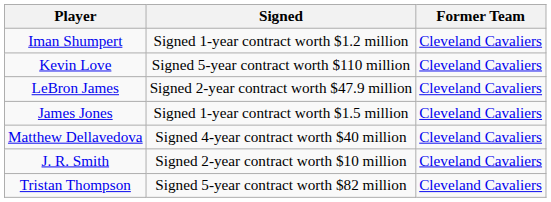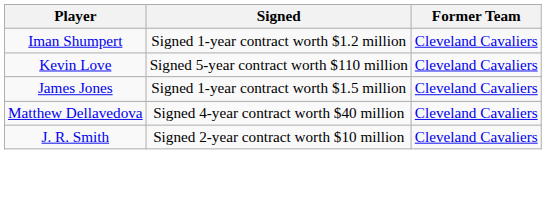- row: LeBron James | Signed 2-year contract worth $47.9 million | Cleveland Cavaliers
- row: Tristan Thompson | Signed 5-year contract worth $82 million | Cleveland Cavaliers
